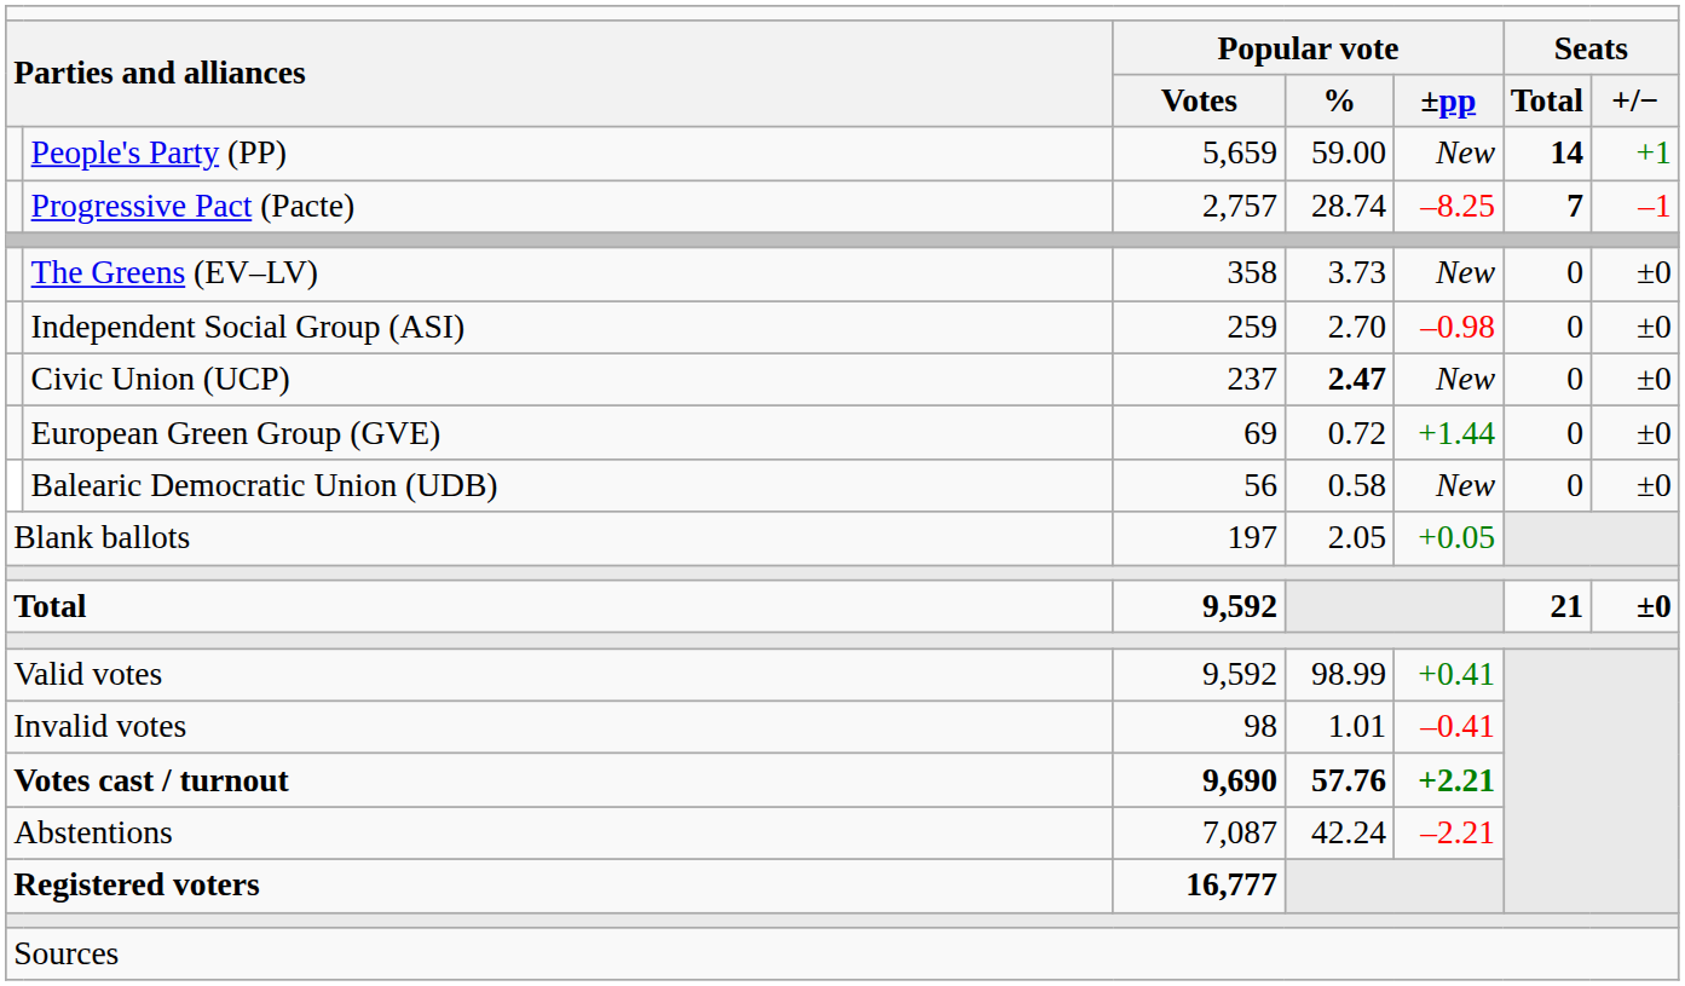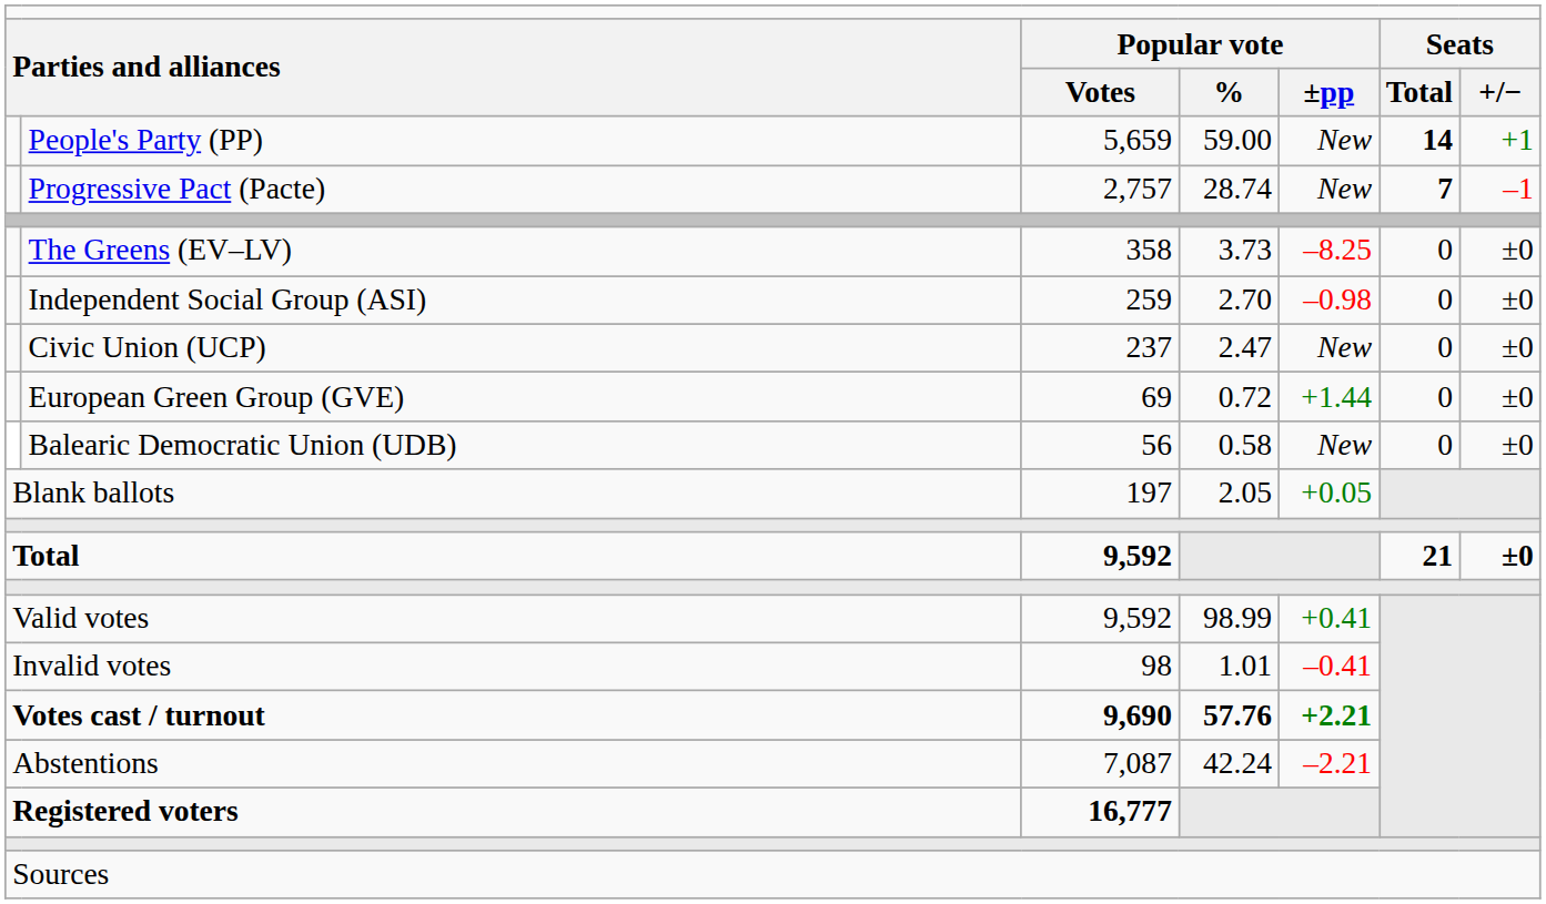Progressive Pact (Pacte) | column 5: –8.25 -> New
The Greens (EV–LV) | column 5: New -> –8.25
Civic Union (UCP) | column 4: bold -> normal
